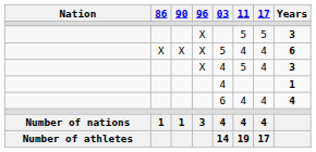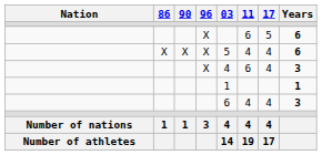row 3 | 11: 5 -> 6
row 3 | Years: 3 -> 6
row 5 | 11: 5 -> 6
row 6 | 03: 4 -> 1
row 7 | Years: 4 -> 3
